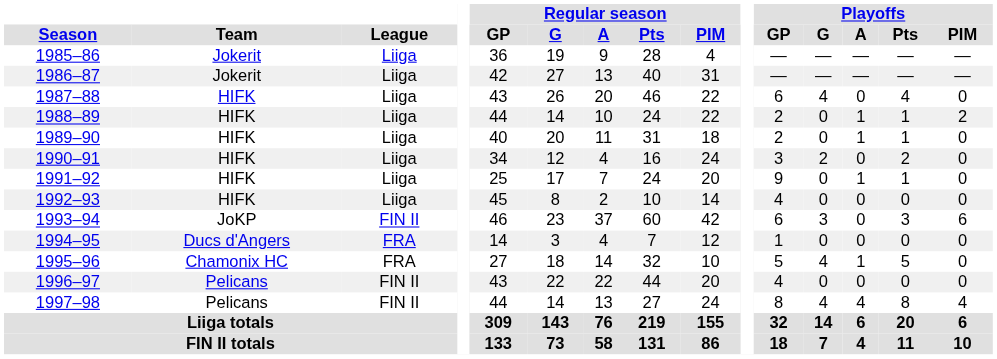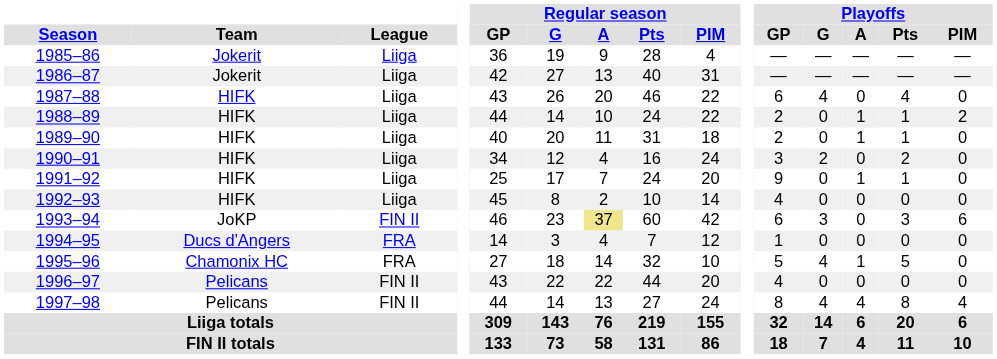1993–94 | Regular season / A: no background -> khaki background
